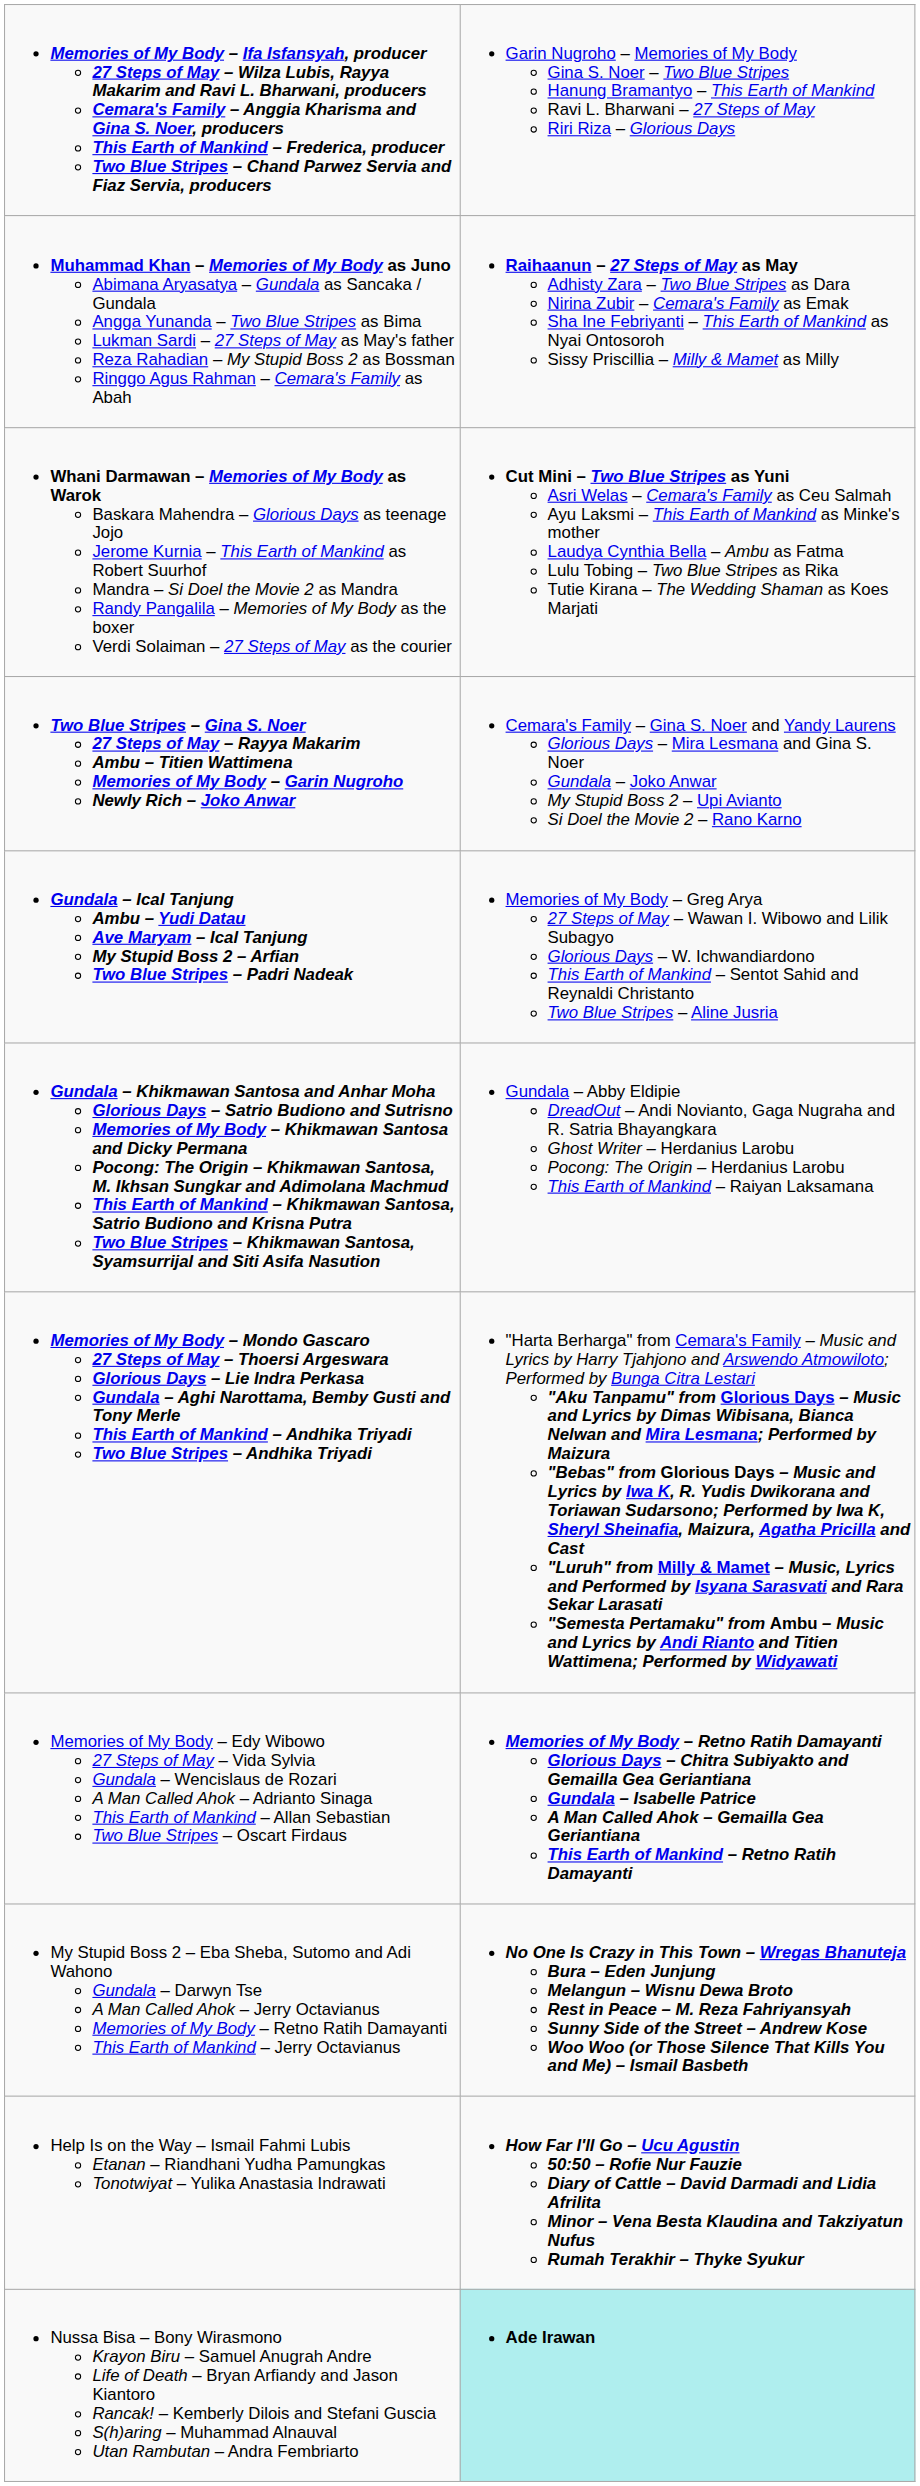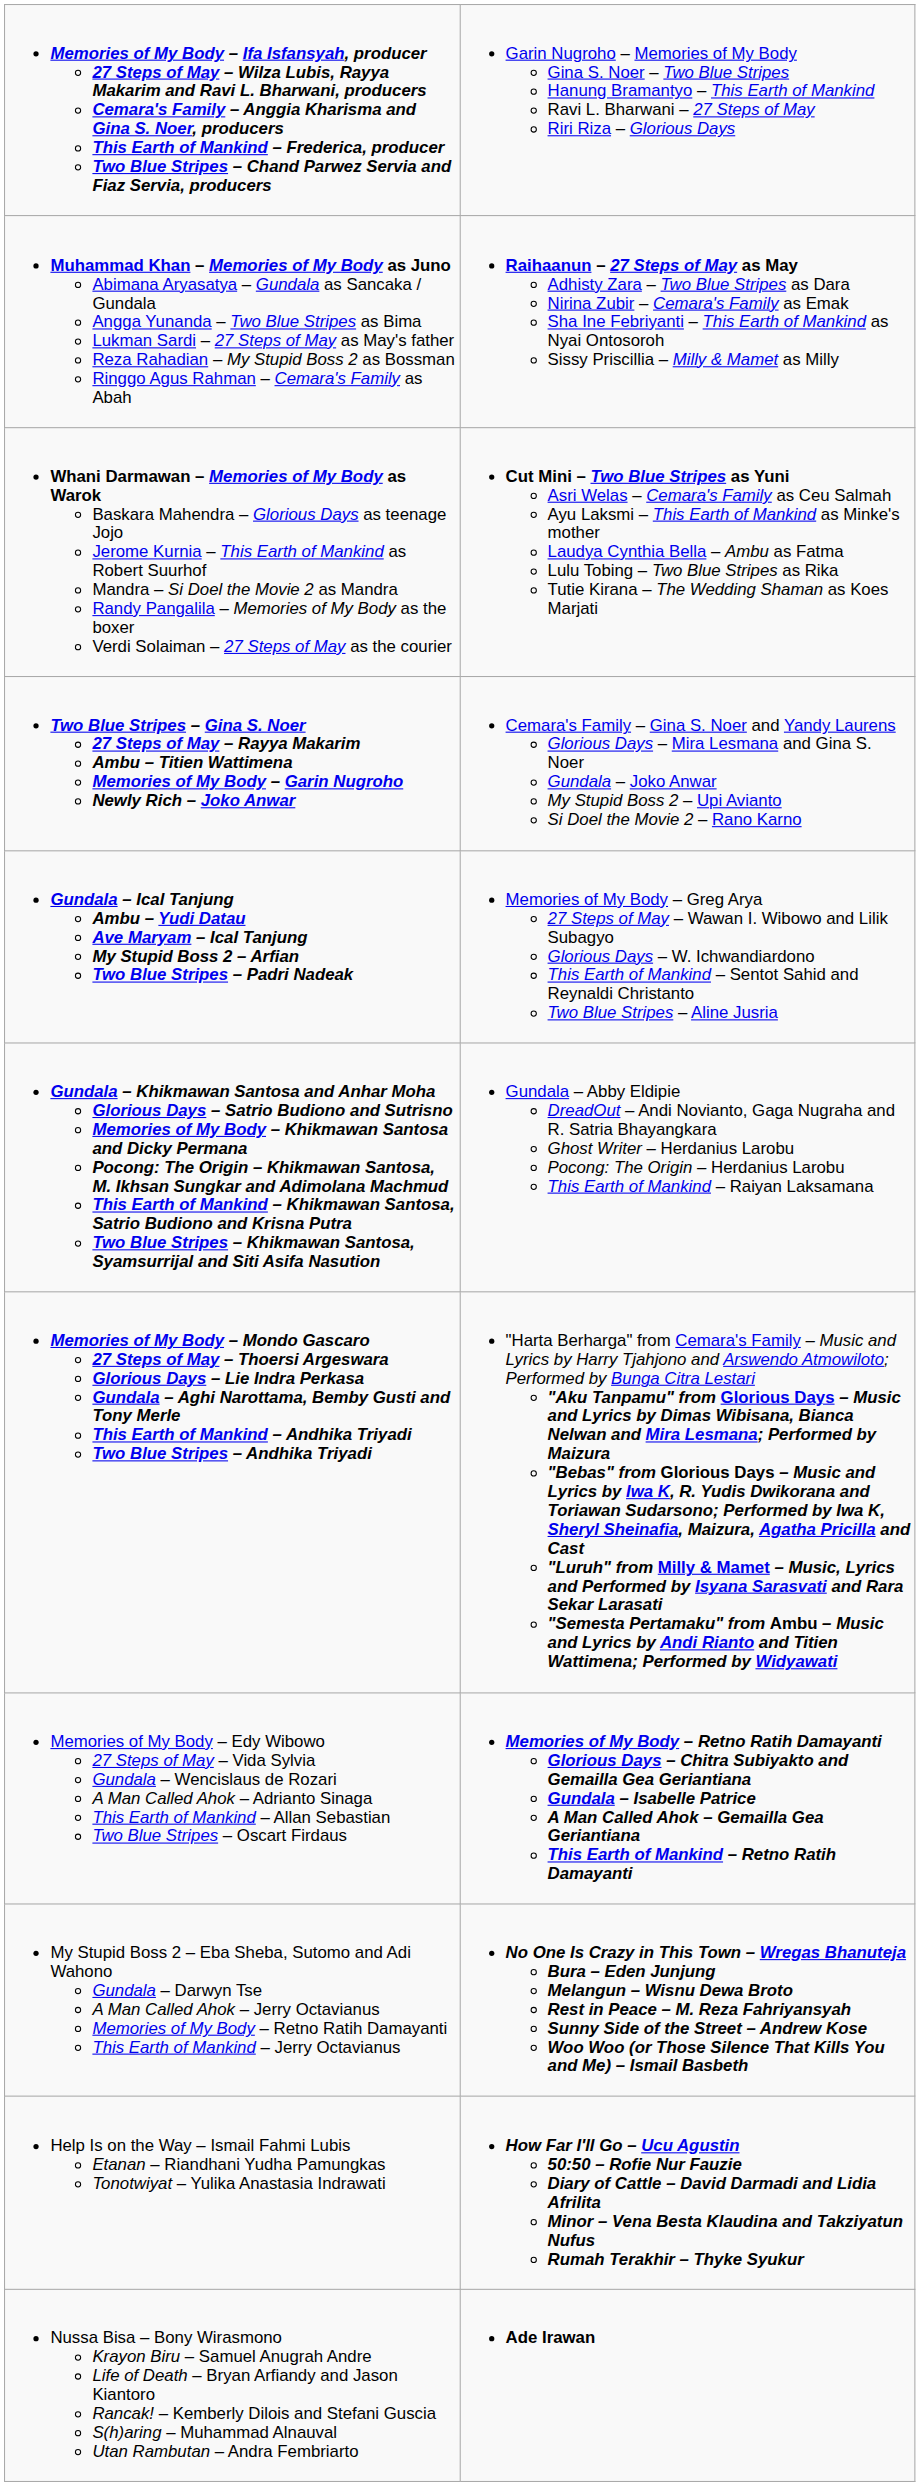row 11 | column 2: paleturquoise background -> no background
